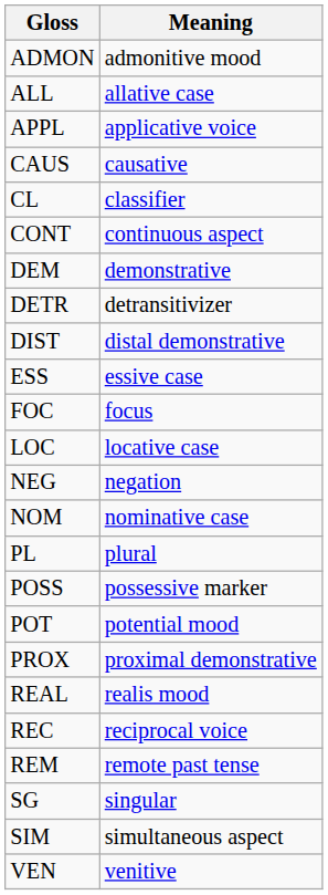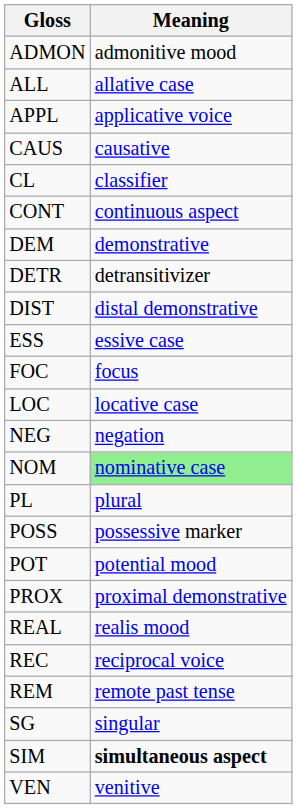NOM | Meaning: no background -> lightgreen background
SIM | Meaning: normal -> bold
